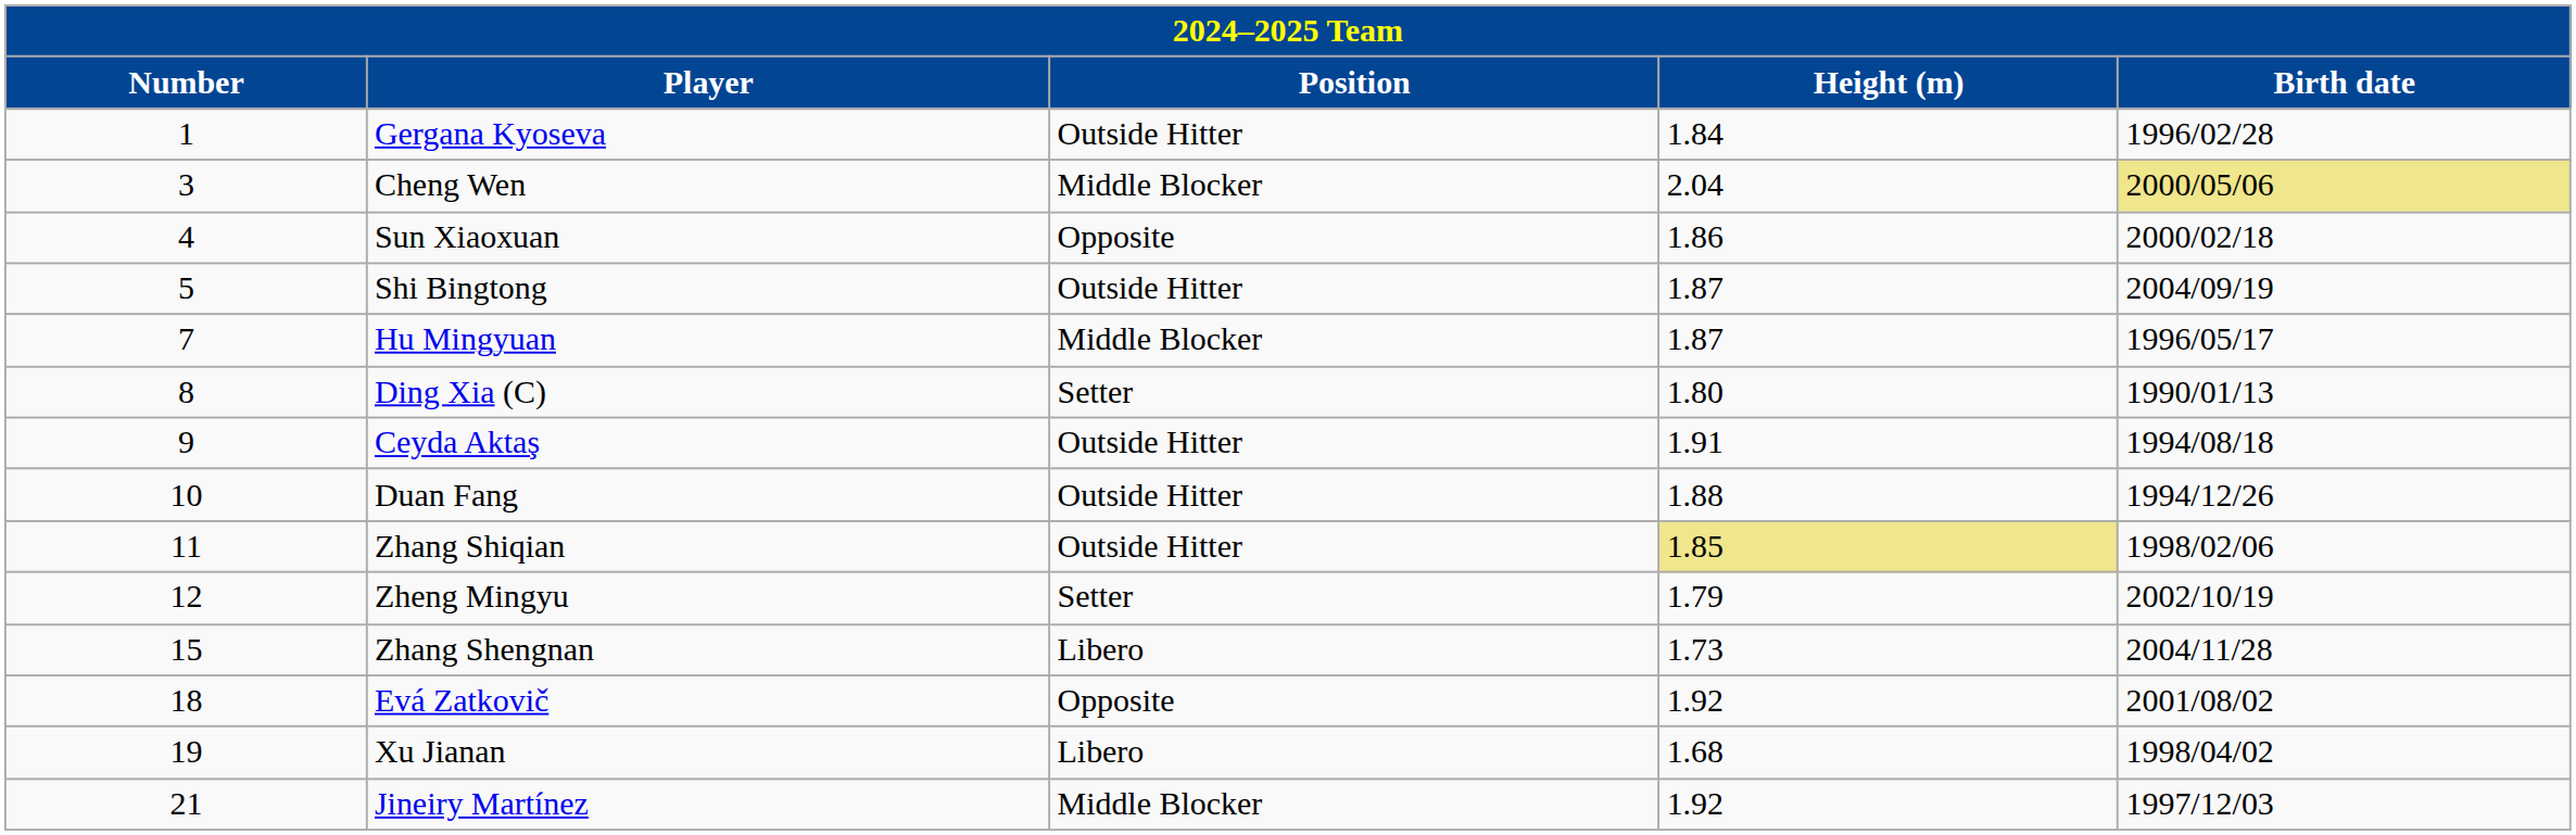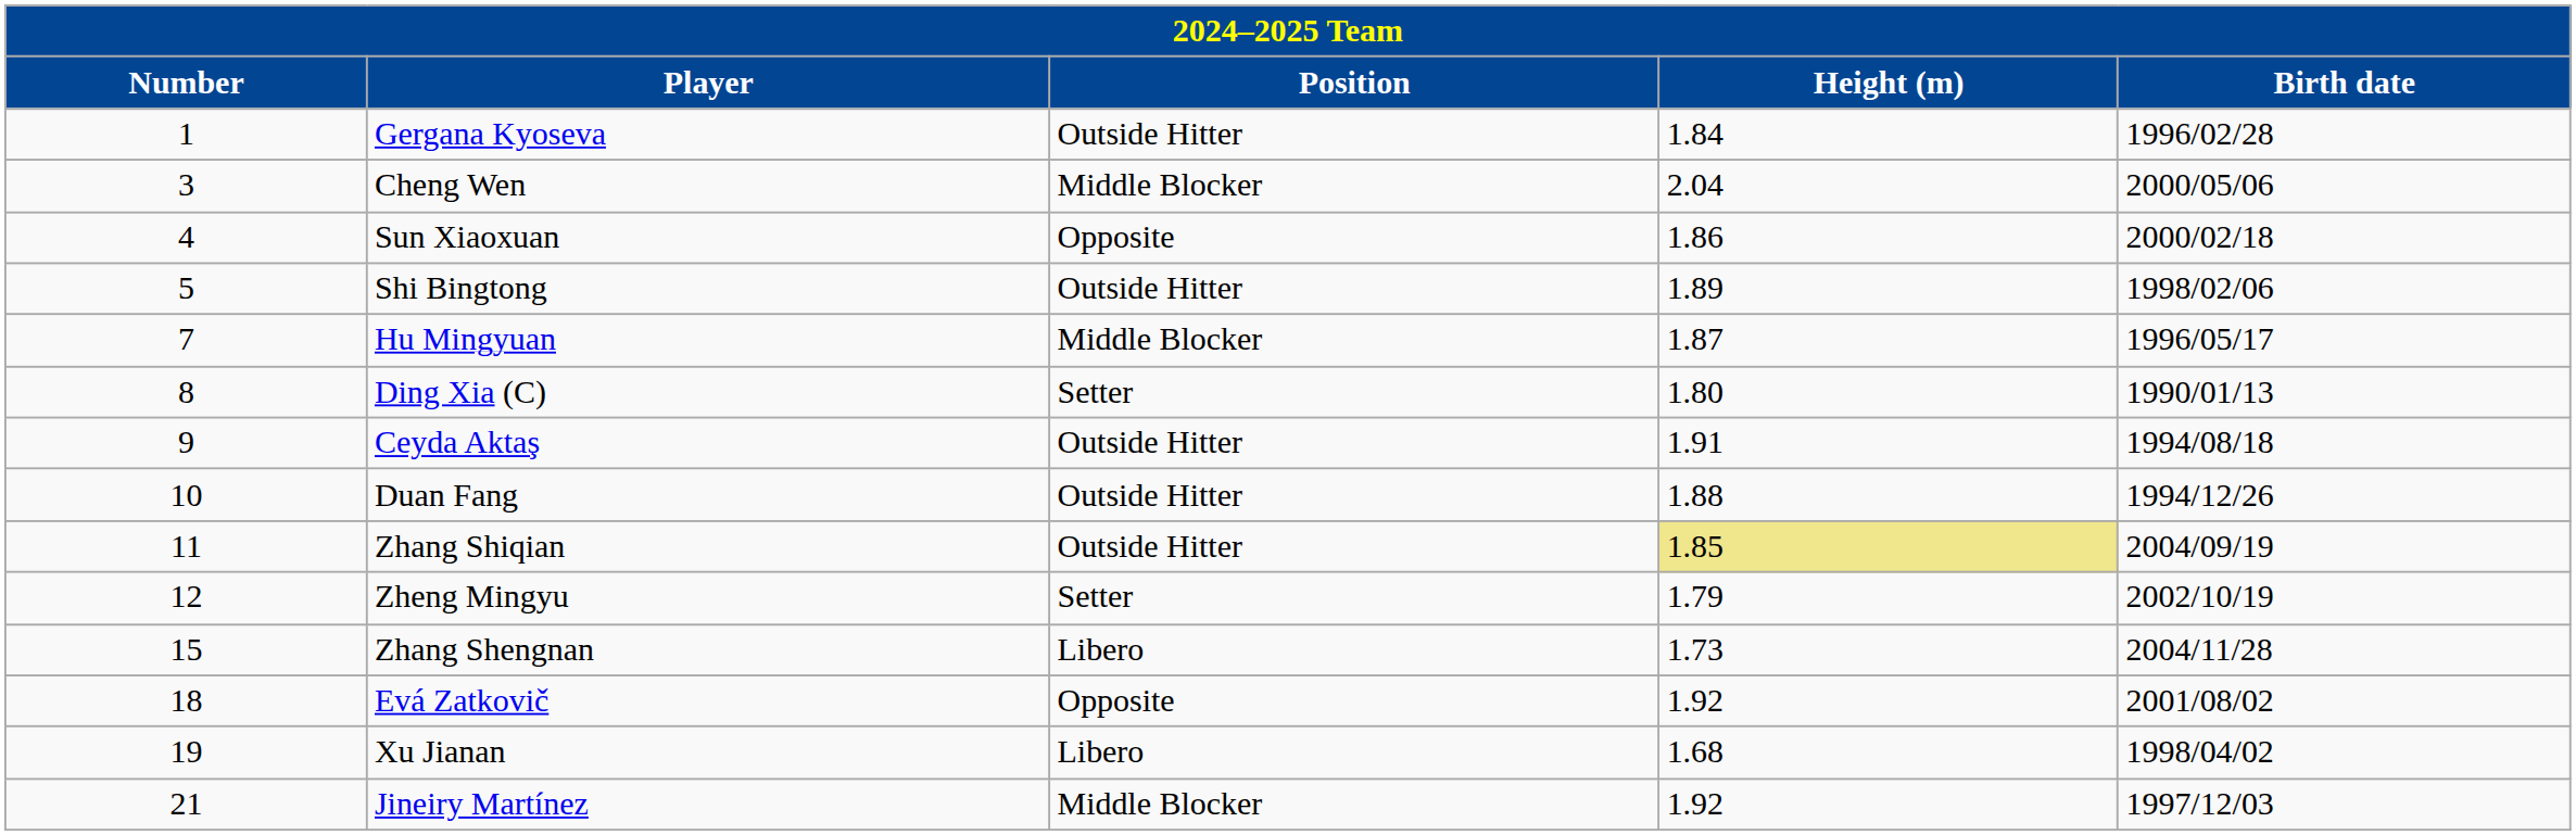Cheng Wen | Birth date: khaki background -> no background
Shi Bingtong | Height (m): 1.87 -> 1.89
Shi Bingtong | Birth date: 2004/09/19 -> 1998/02/06
Zhang Shiqian | Birth date: 1998/02/06 -> 2004/09/19
